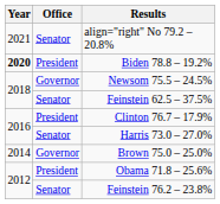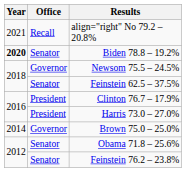align="right" No 79.2 – 20.8% | Office: Senator -> Recall
Biden 78.8 – 19.2% | Office: President -> Senator
Harris 73.0 – 27.0% | Office: Senator -> President
Obama 71.8 – 25.6% | Office: President -> Senator
